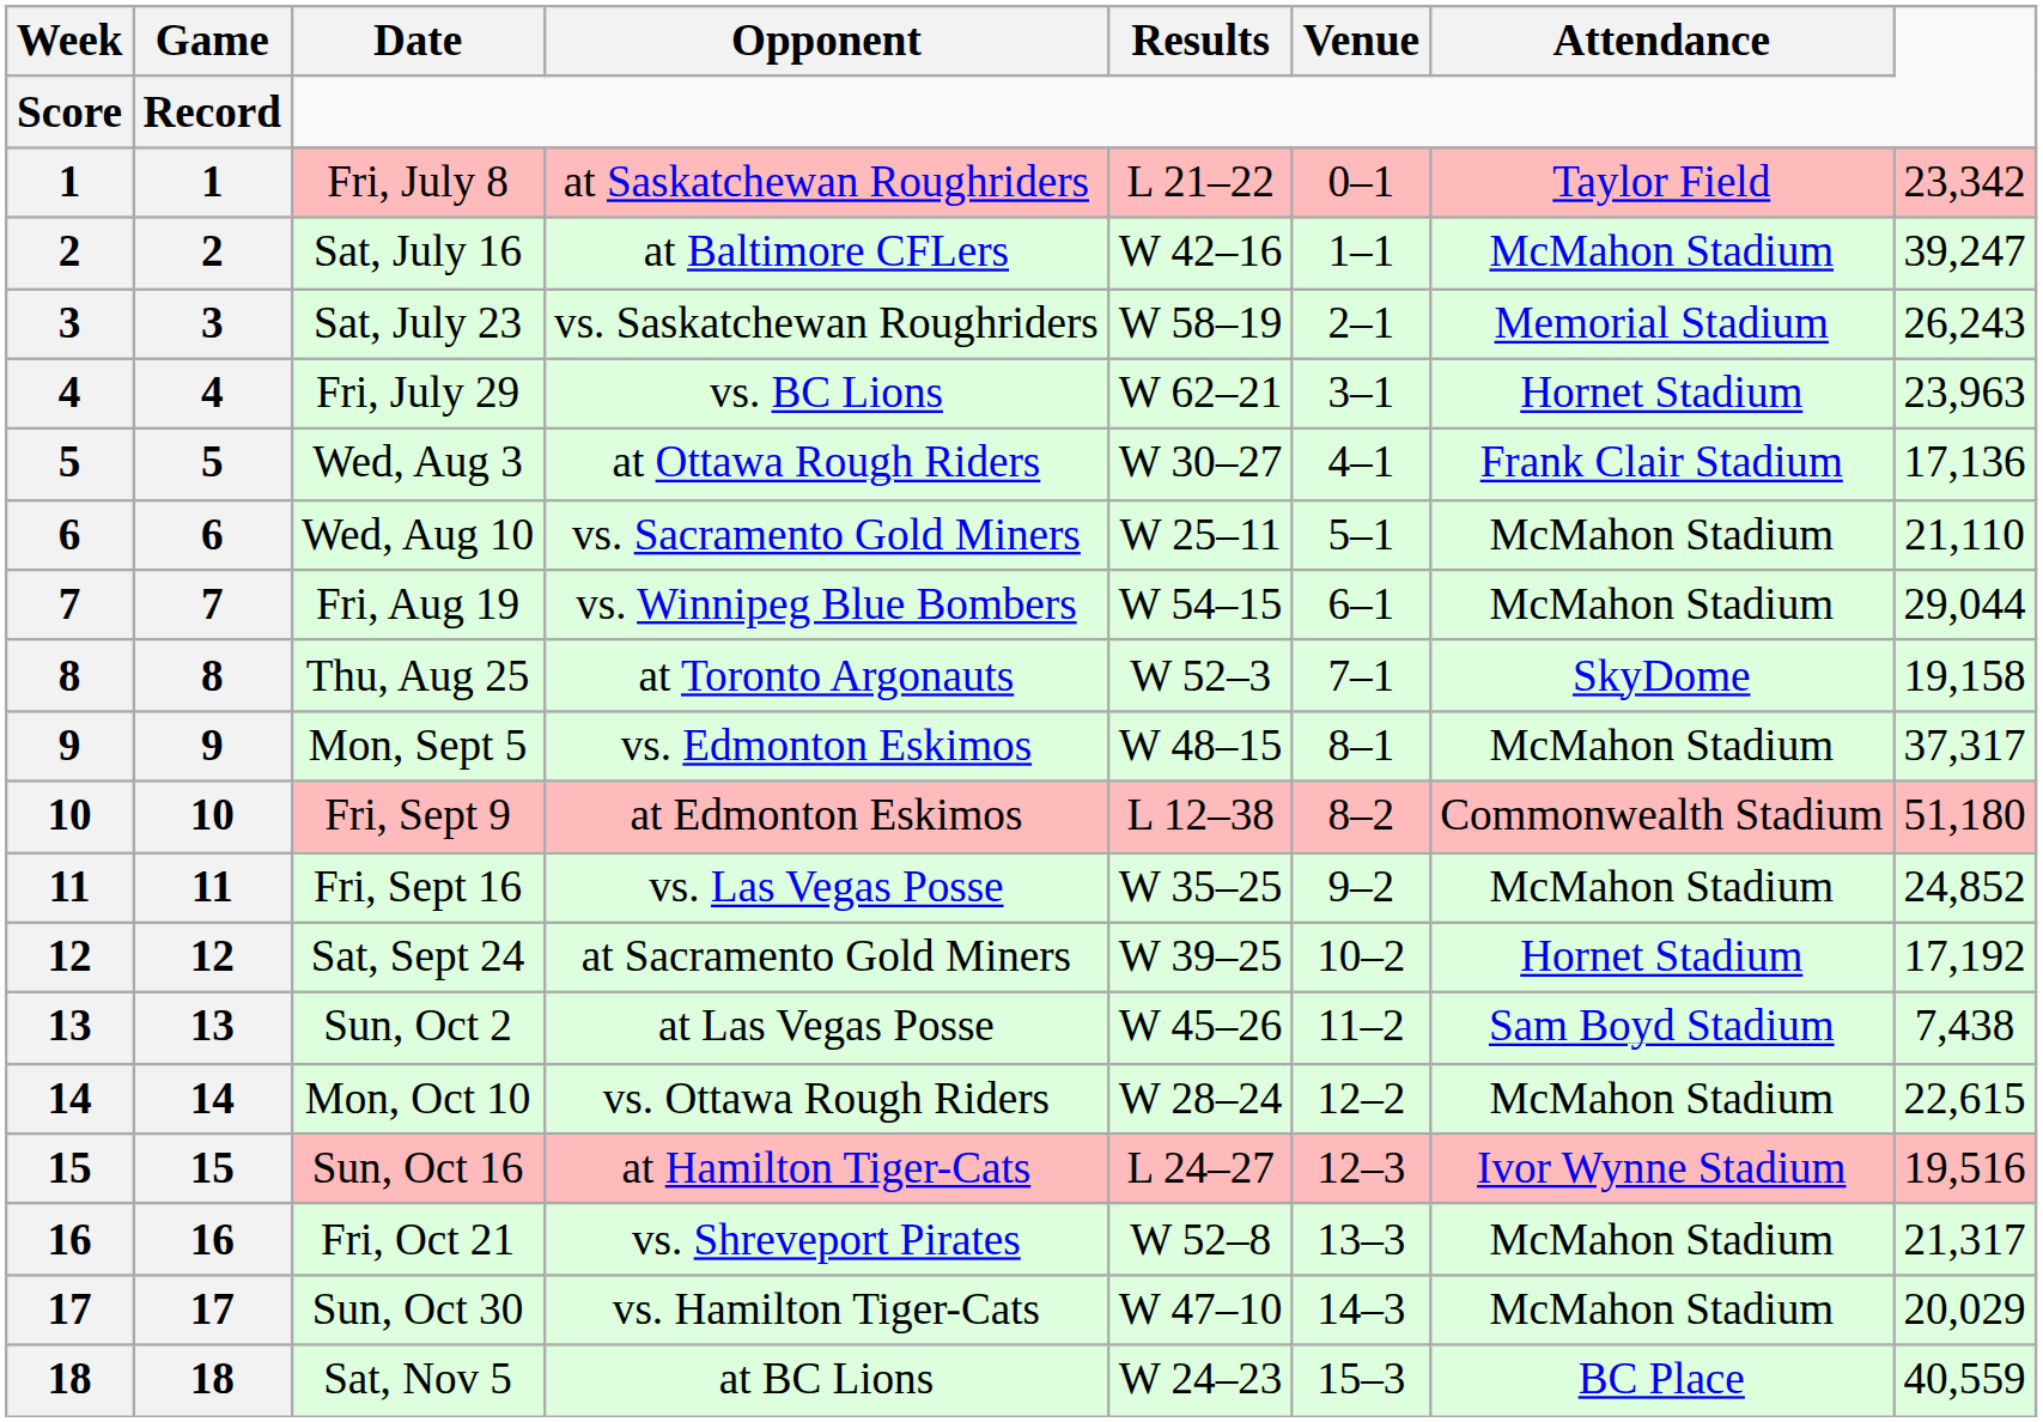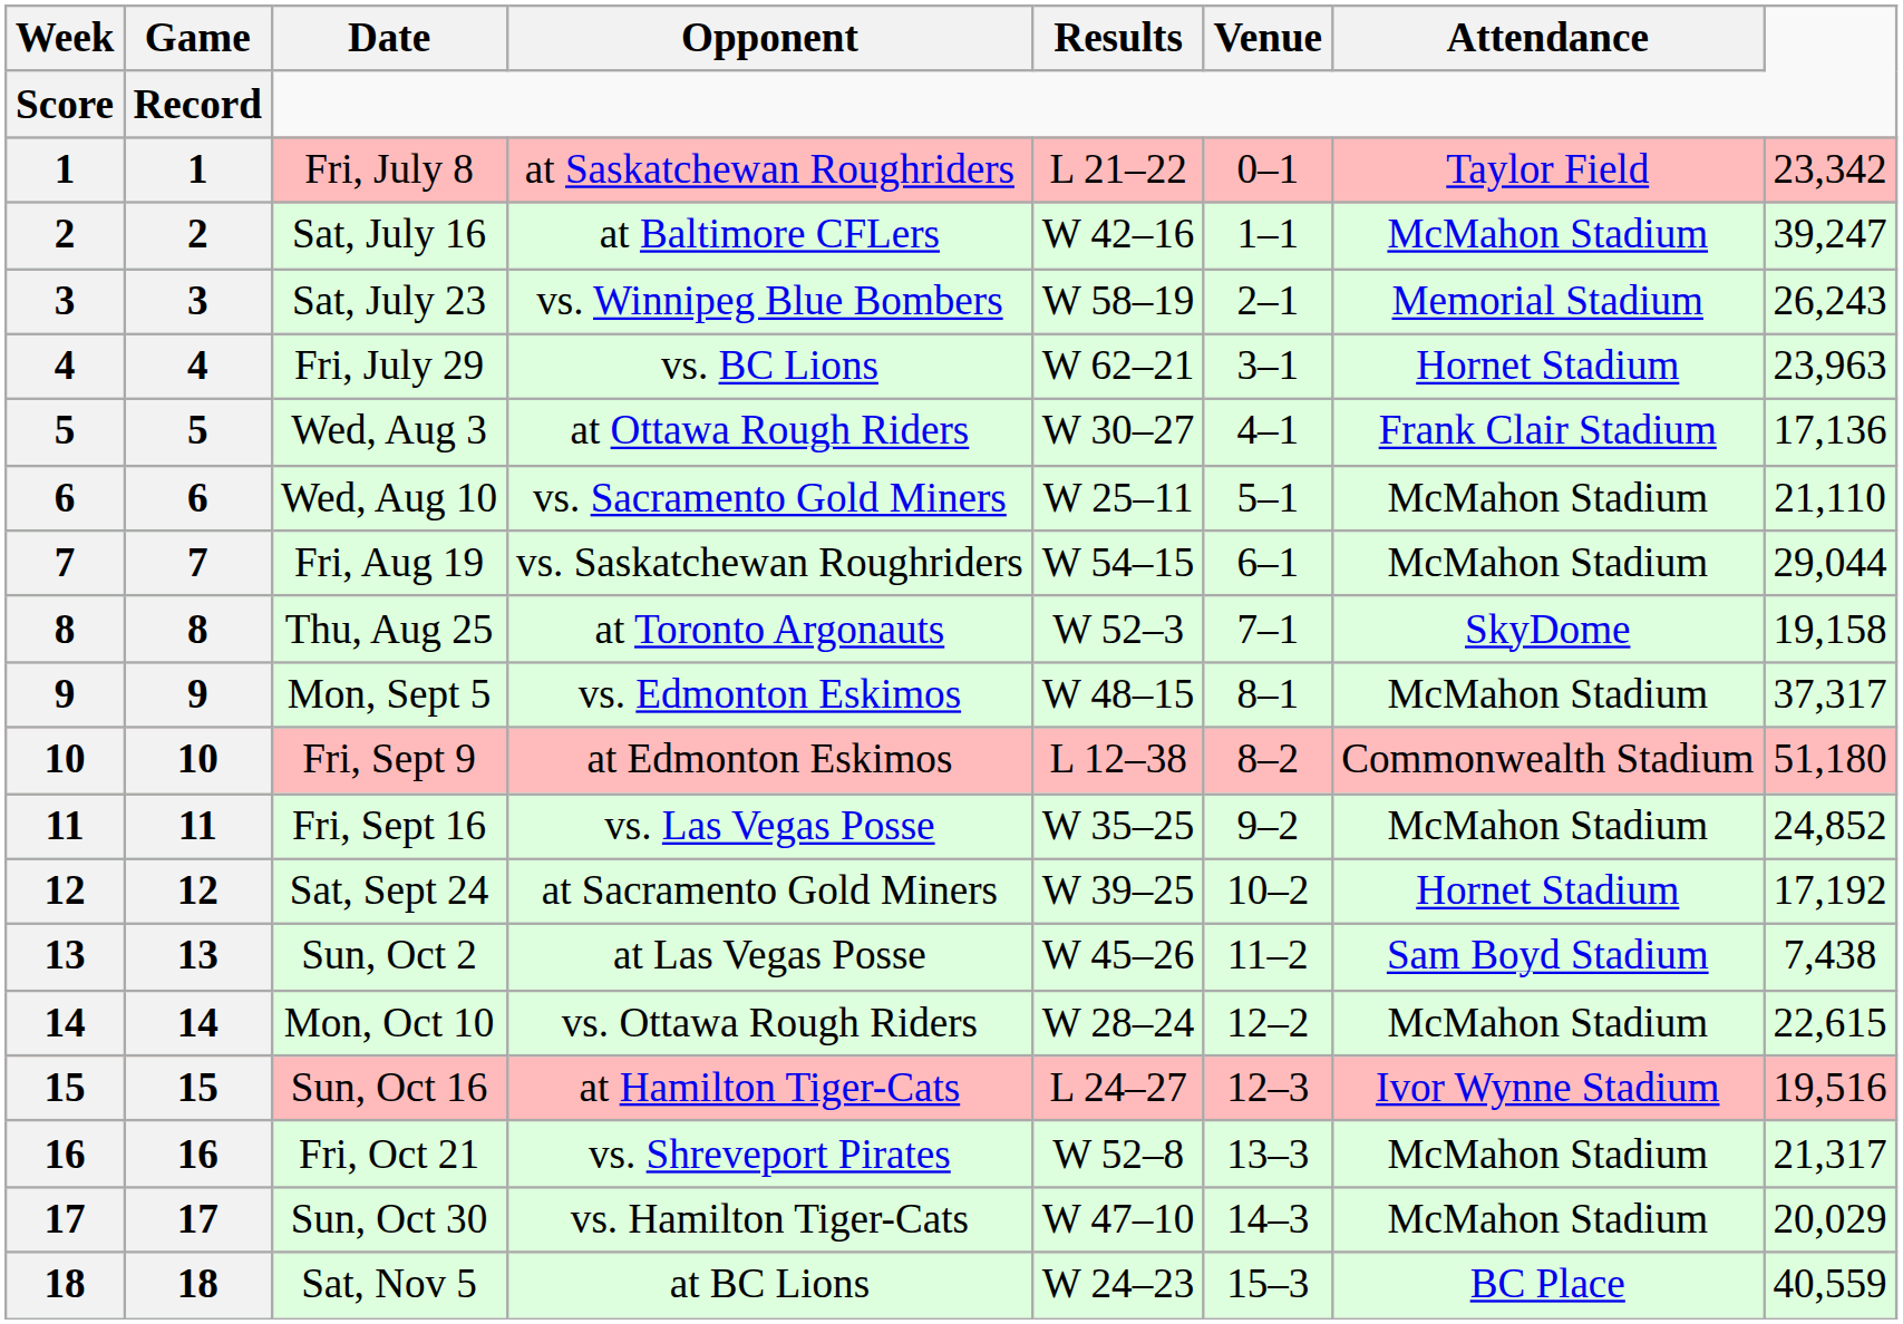Sat, July 23 | Opponent: vs. Saskatchewan Roughriders -> vs. Winnipeg Blue Bombers
Fri, Aug 19 | Opponent: vs. Winnipeg Blue Bombers -> vs. Saskatchewan Roughriders
